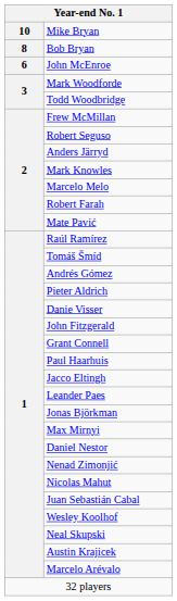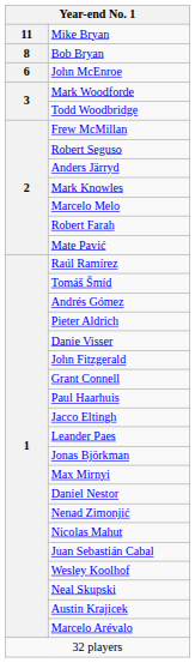Mike Bryan | column 1: 10 -> 11
